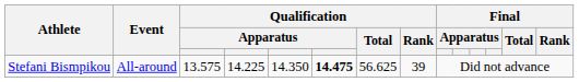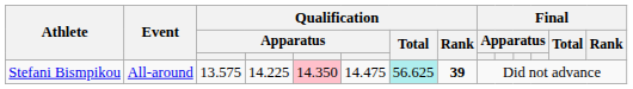row 4 | column 5: no background -> pink background
row 4 | column 6: bold -> normal
row 4 | Qualification / Total: no background -> paleturquoise background
row 4 | Qualification / Rank: normal -> bold
